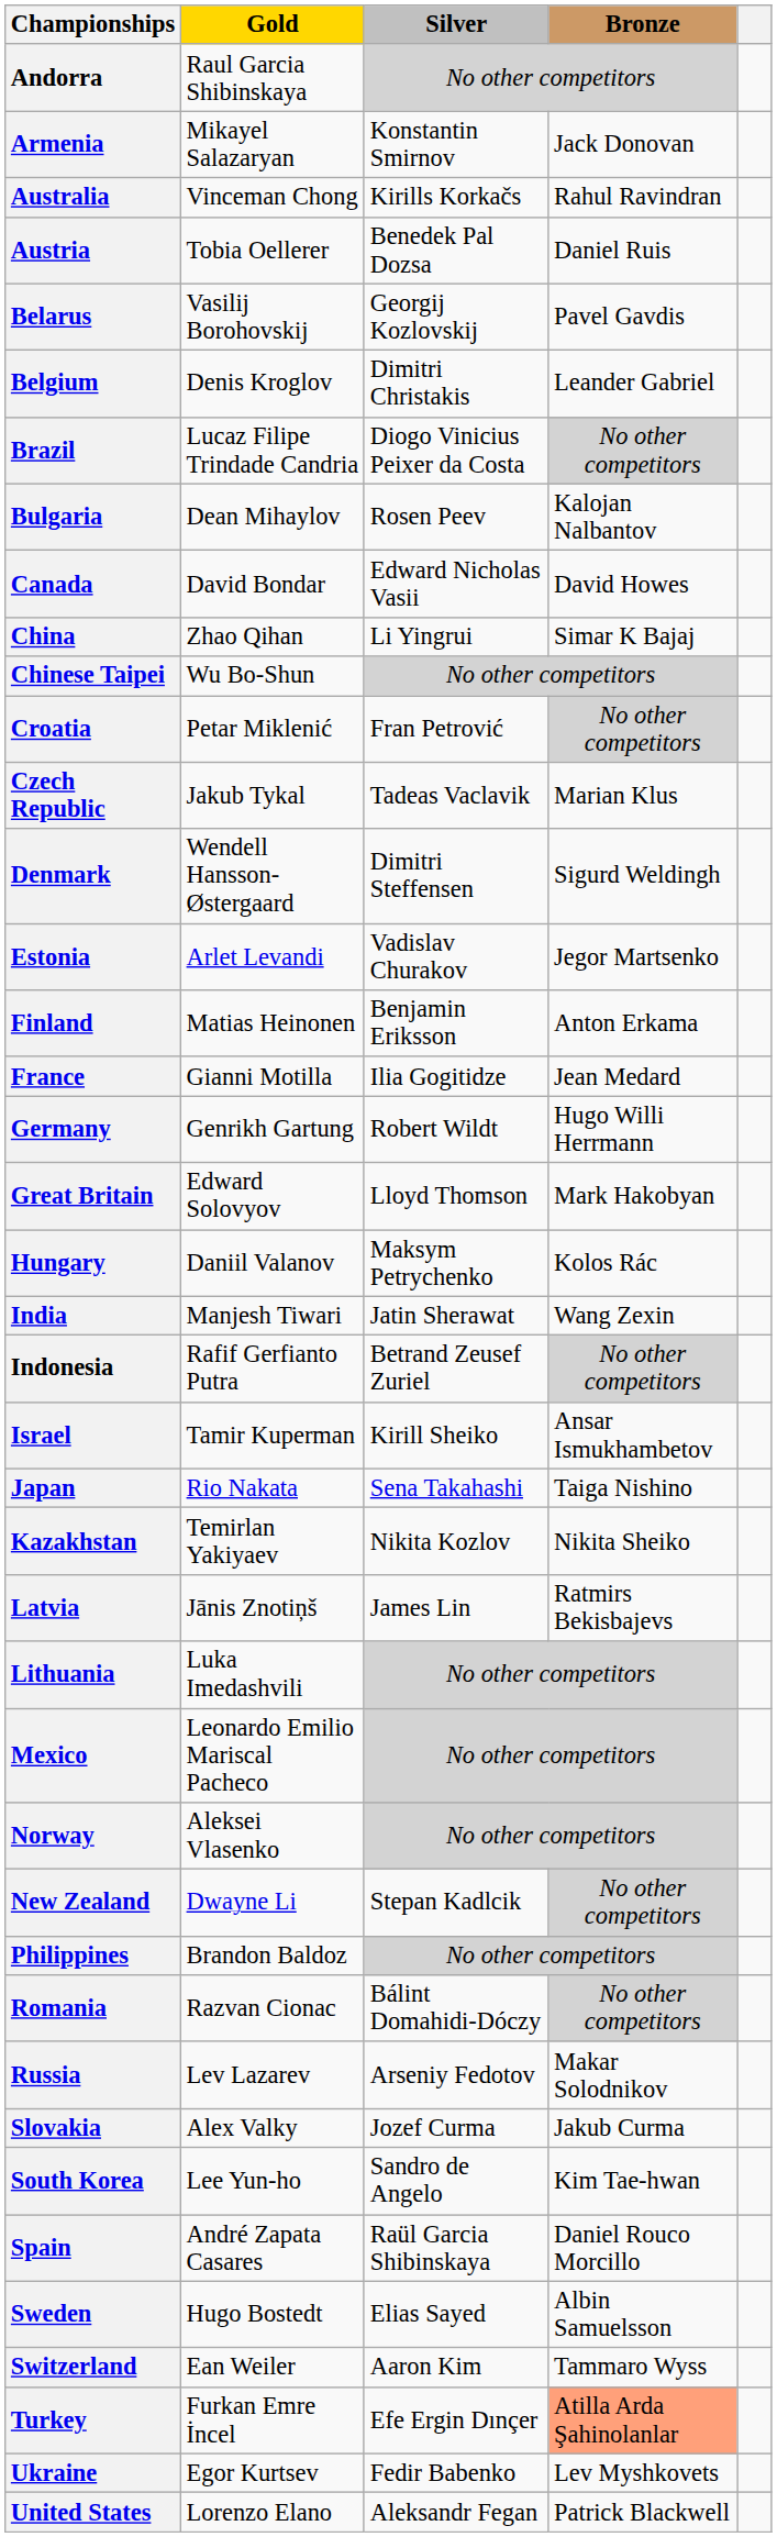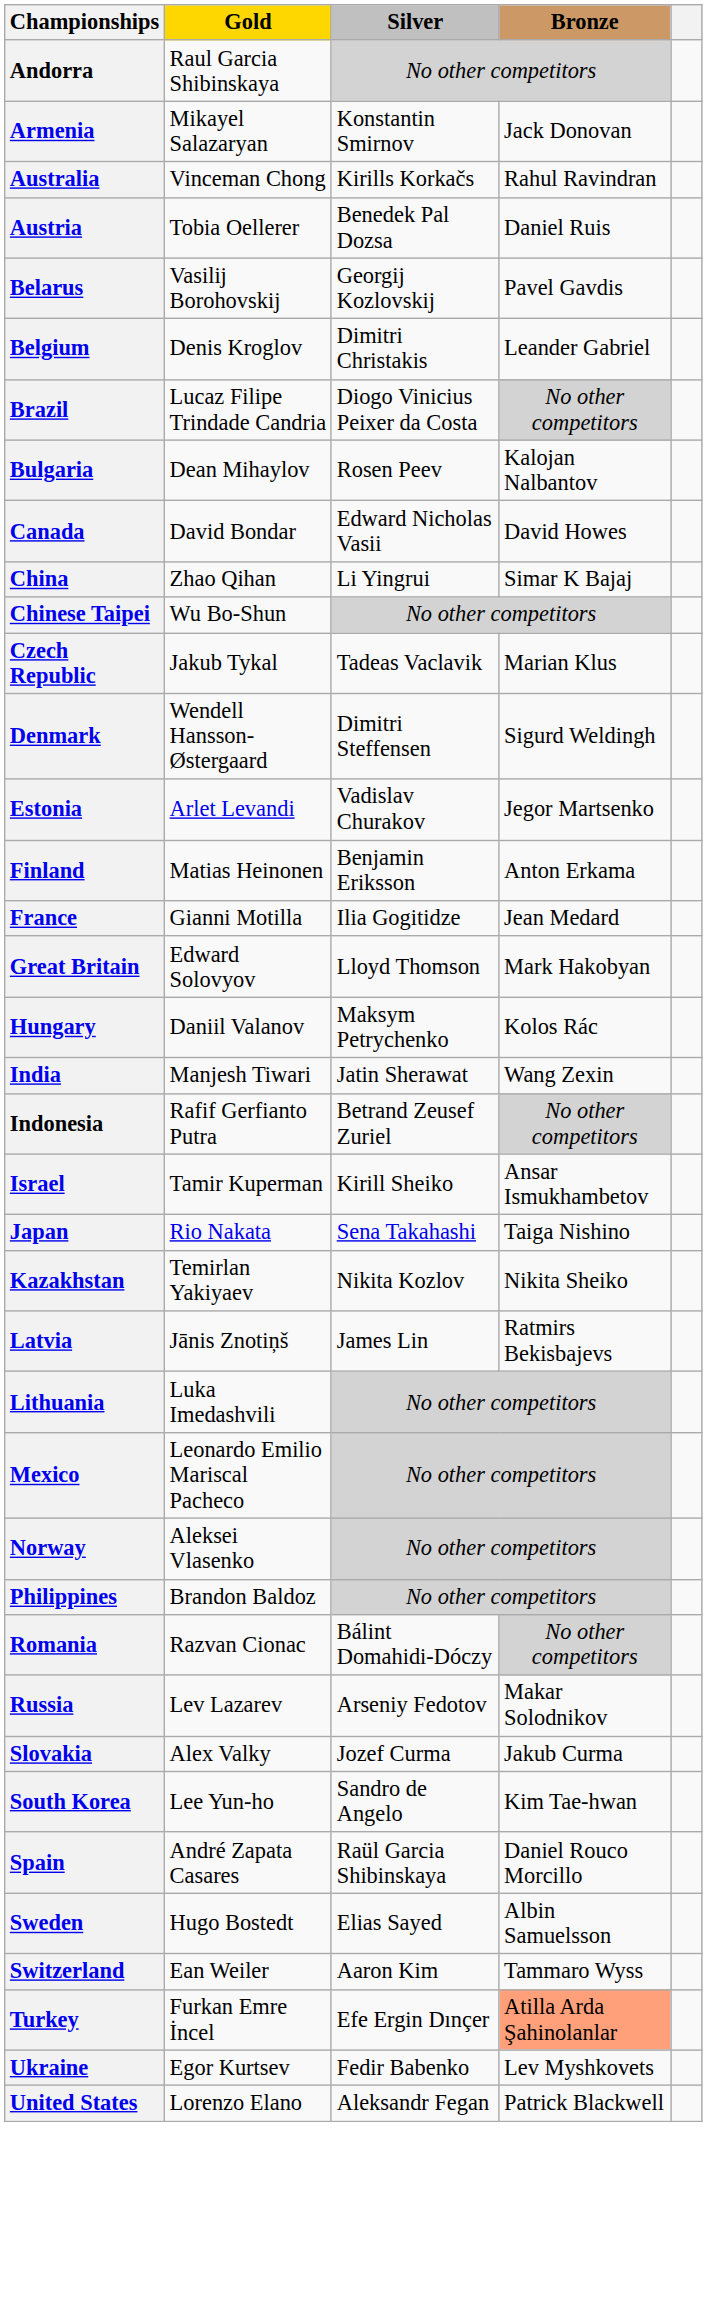- row: Croatia | Petar Miklenić | Fran Petrović | No other competitors
- row: Germany | Genrikh Gartung | Robert Wildt | Hugo Willi Herrmann
- row: New Zealand | Dwayne Li | Stepan Kadlcik | No other competitors
